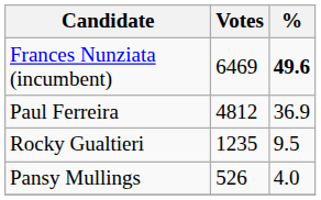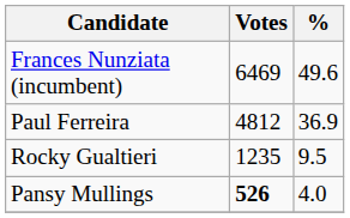Frances Nunziata (incumbent) | %: bold -> normal
Pansy Mullings | Votes: normal -> bold
